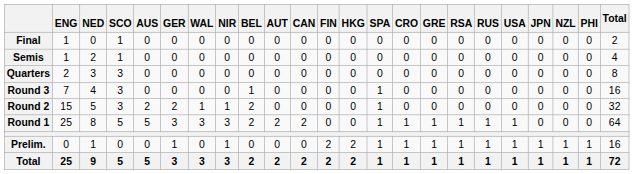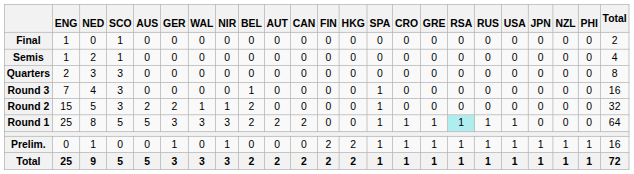Round 1 | RSA: no background -> paleturquoise background
